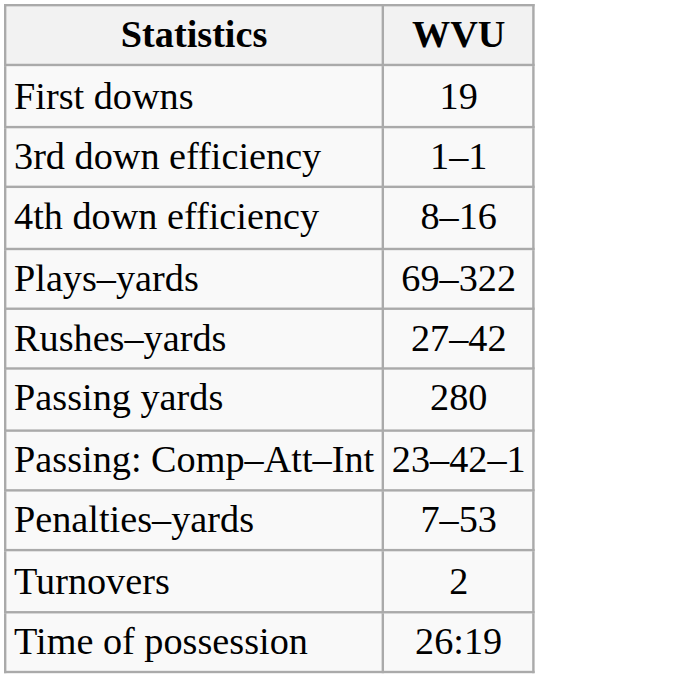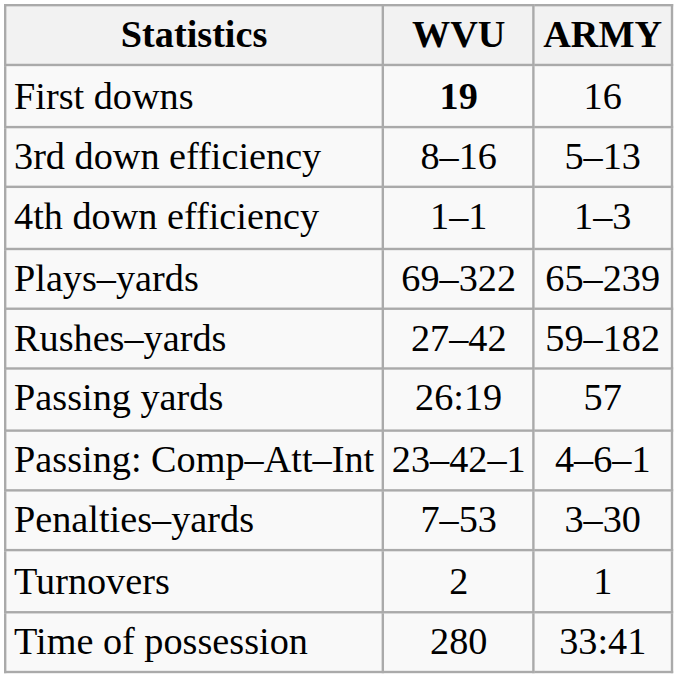+ column: ARMY | 16 | 5–13 | 1–3 | 65–239 | 59–182 | 57 | 4–6–1 | 3–30 | 1 | 33:41
First downs | WVU: normal -> bold
3rd down efficiency | WVU: 1–1 -> 8–16
4th down efficiency | WVU: 8–16 -> 1–1
Passing yards | WVU: 280 -> 26:19
Time of possession | WVU: 26:19 -> 280
